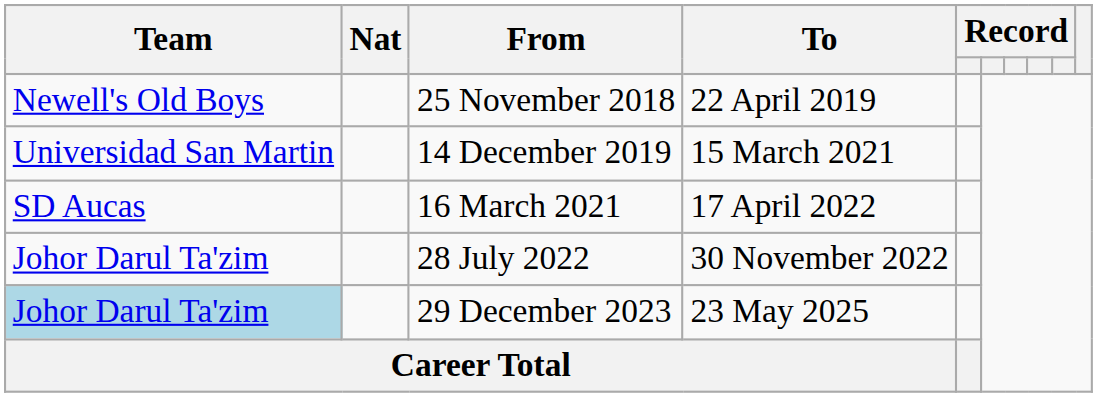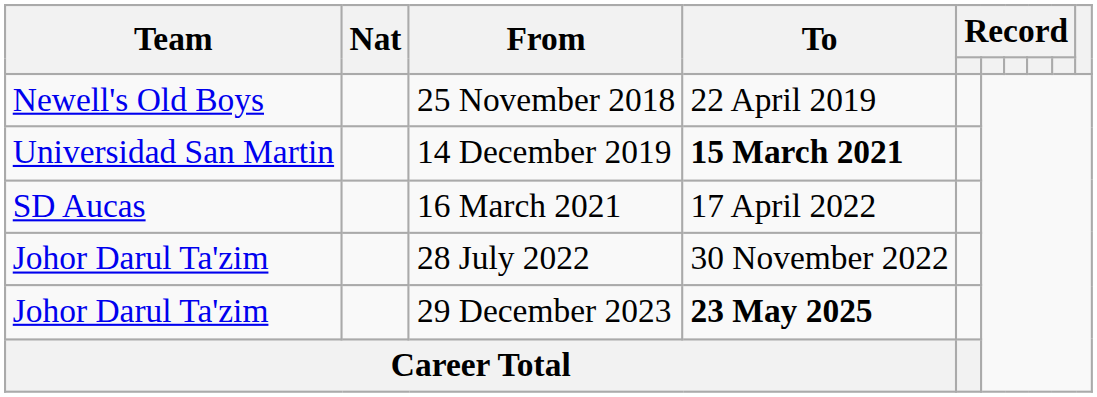14 December 2019 | To: normal -> bold
29 December 2023 | Team: lightblue background -> no background
29 December 2023 | To: normal -> bold
